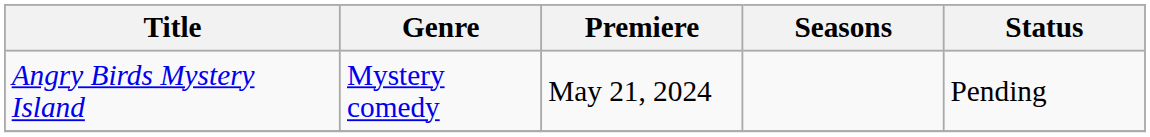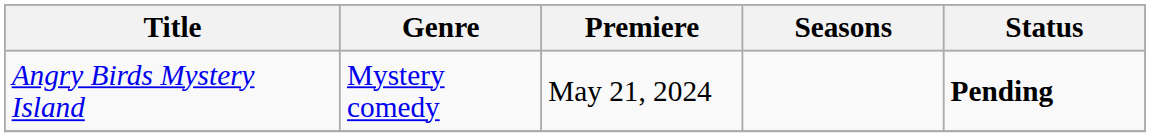Angry Birds Mystery Island | Status: normal -> bold
